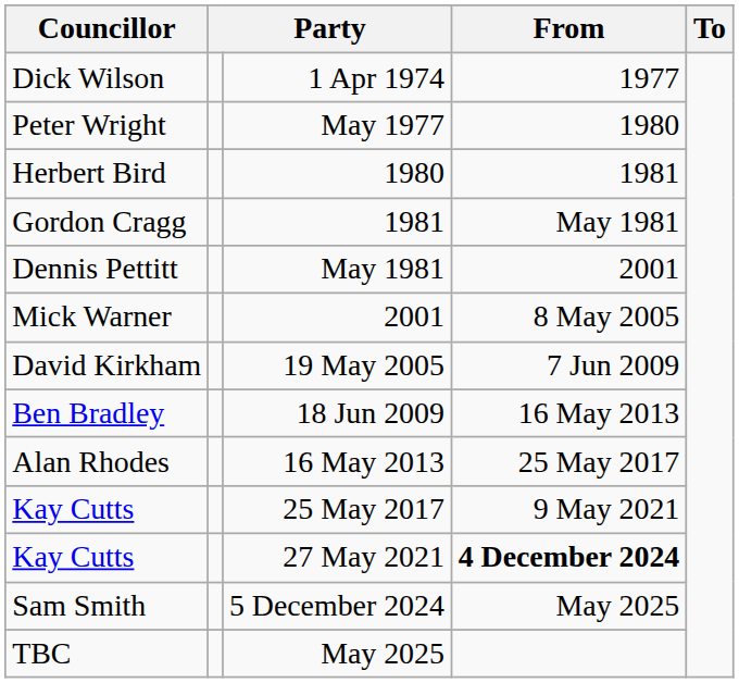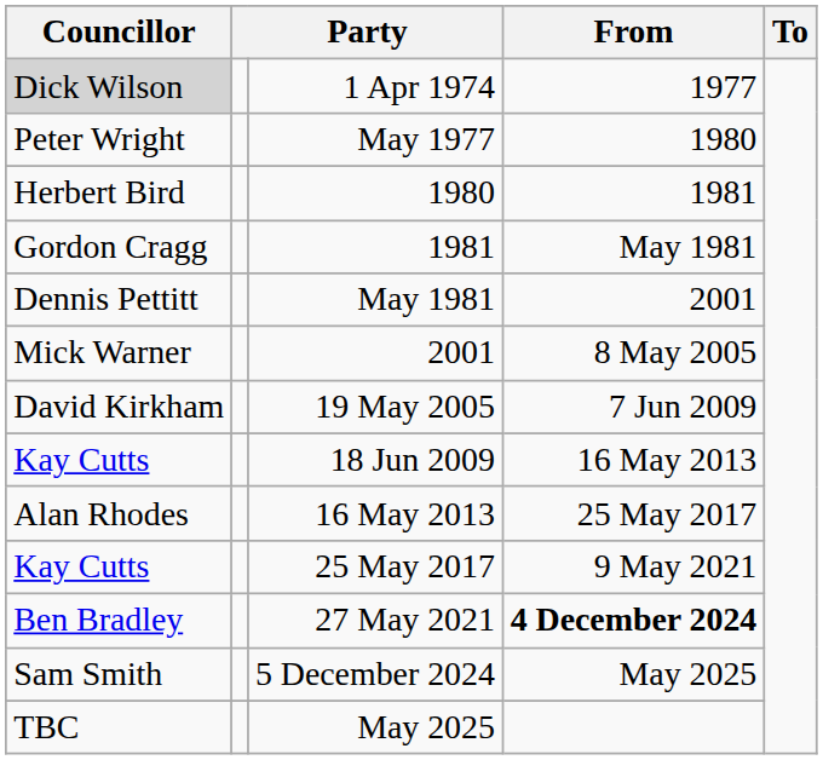1 Apr 1974 | Councillor: no background -> lightgrey background
18 Jun 2009 | Councillor: Ben Bradley -> Kay Cutts
27 May 2021 | Councillor: Kay Cutts -> Ben Bradley
